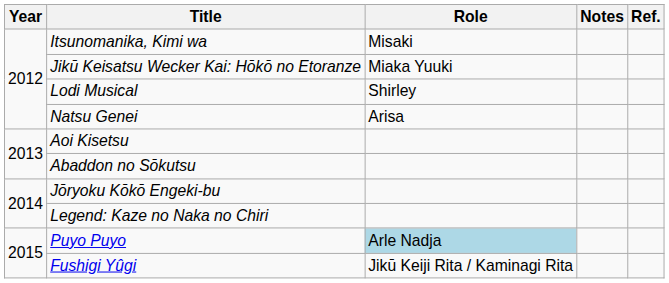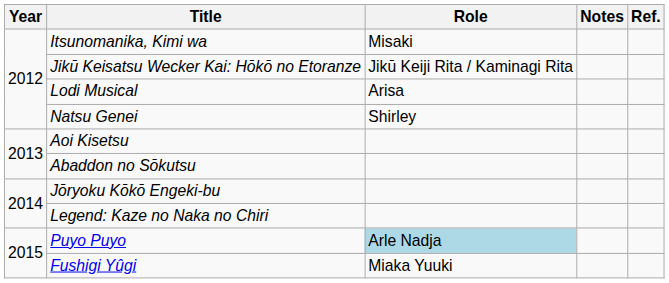Jikū Keisatsu Wecker Kai: Hōkō no Etoranze | Role: Miaka Yuuki -> Jikū Keiji Rita / Kaminagi Rita
Lodi Musical | Role: Shirley -> Arisa
Natsu Genei | Role: Arisa -> Shirley
Fushigi Yûgi | Role: Jikū Keiji Rita / Kaminagi Rita -> Miaka Yuuki
